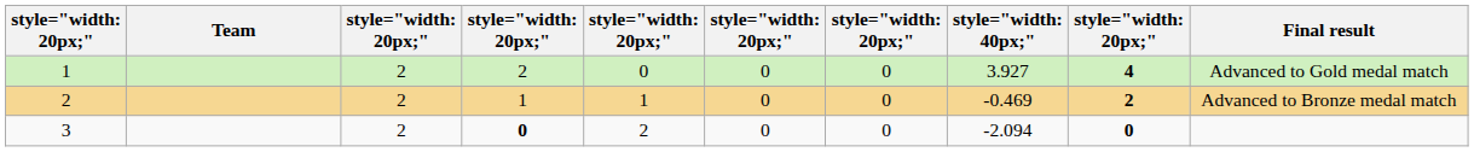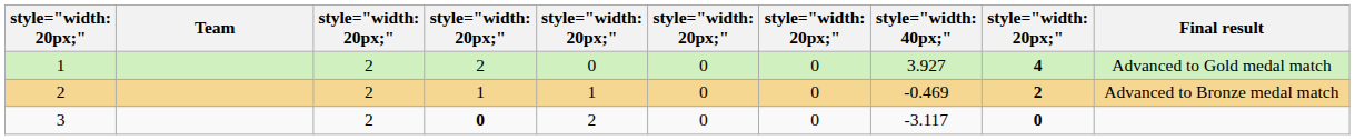3 | column 8: -2.094 -> -3.117
